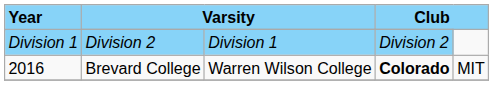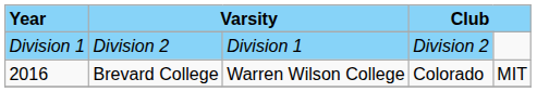2016 | column 4: bold -> normal
